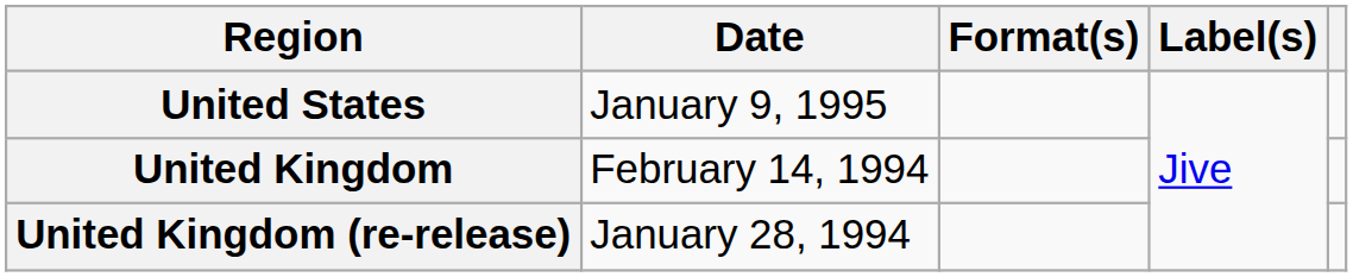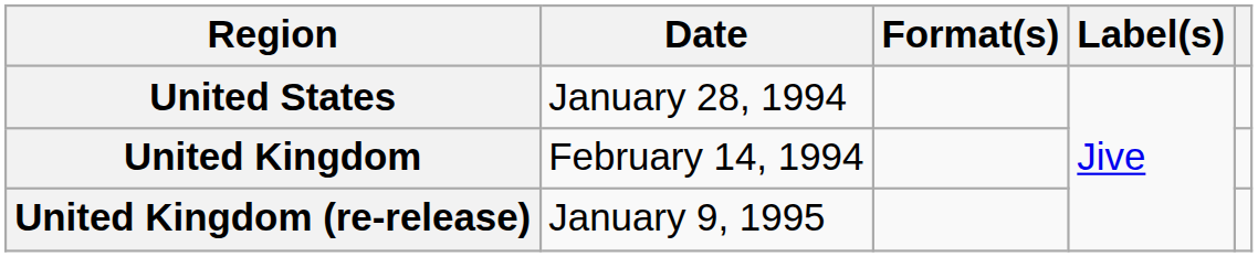United States | Date: January 9, 1995 -> January 28, 1994
United Kingdom (re-release) | Date: January 28, 1994 -> January 9, 1995
